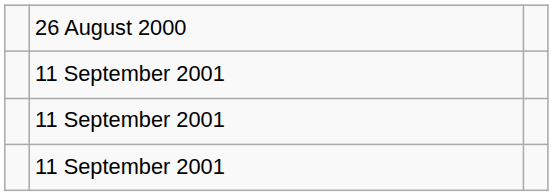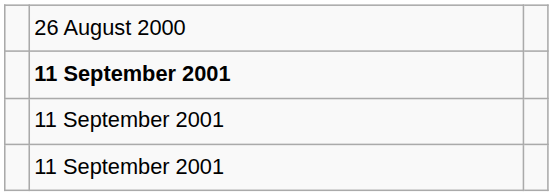row 2 | column 2: normal -> bold
